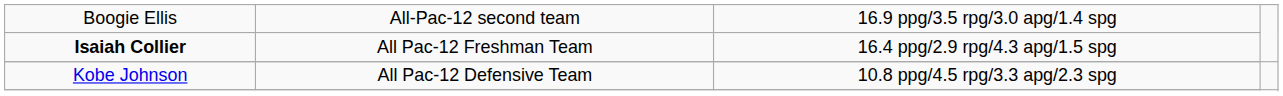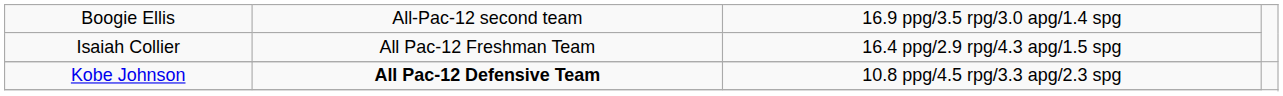row 2 | column 1: bold -> normal
row 3 | column 2: normal -> bold
